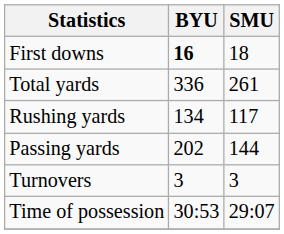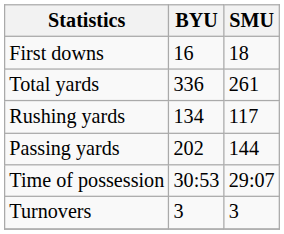First downs | BYU: bold -> normal
rows swapped: Turnovers <-> Time of possession
